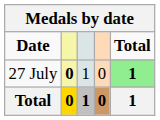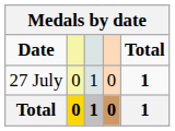27 July | column 2: bold -> normal
27 July | Total: lightgreen background -> no background
